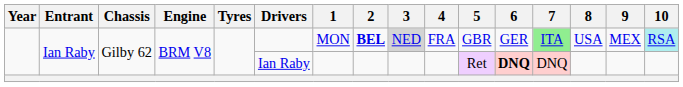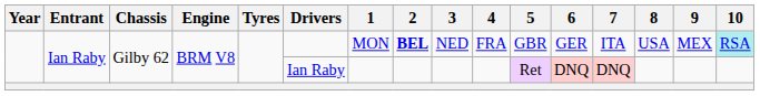row 2 | 3: lightgrey background -> no background
row 2 | 7: lightgreen background -> no background
row 3 | 6: bold -> normal
